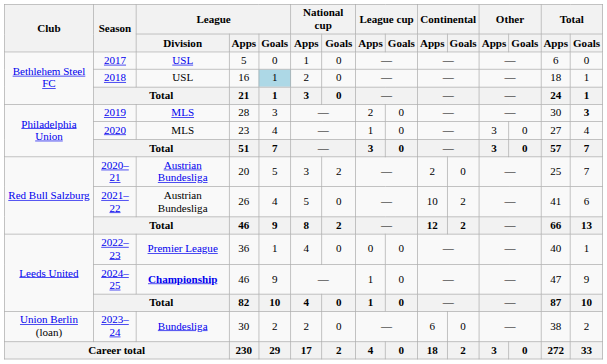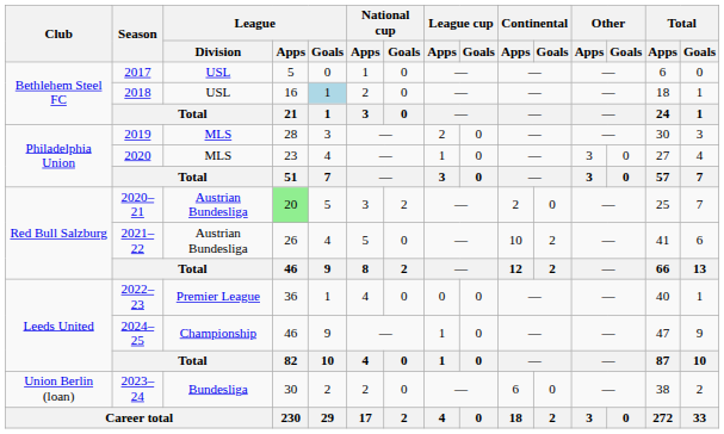2019 | Total / Goals: bold -> normal
2020–21 | League / Apps: no background -> lightgreen background
2024–25 | League / Division: bold -> normal
